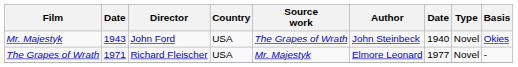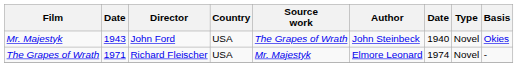row 3 | column 7: 1977 -> 1974
